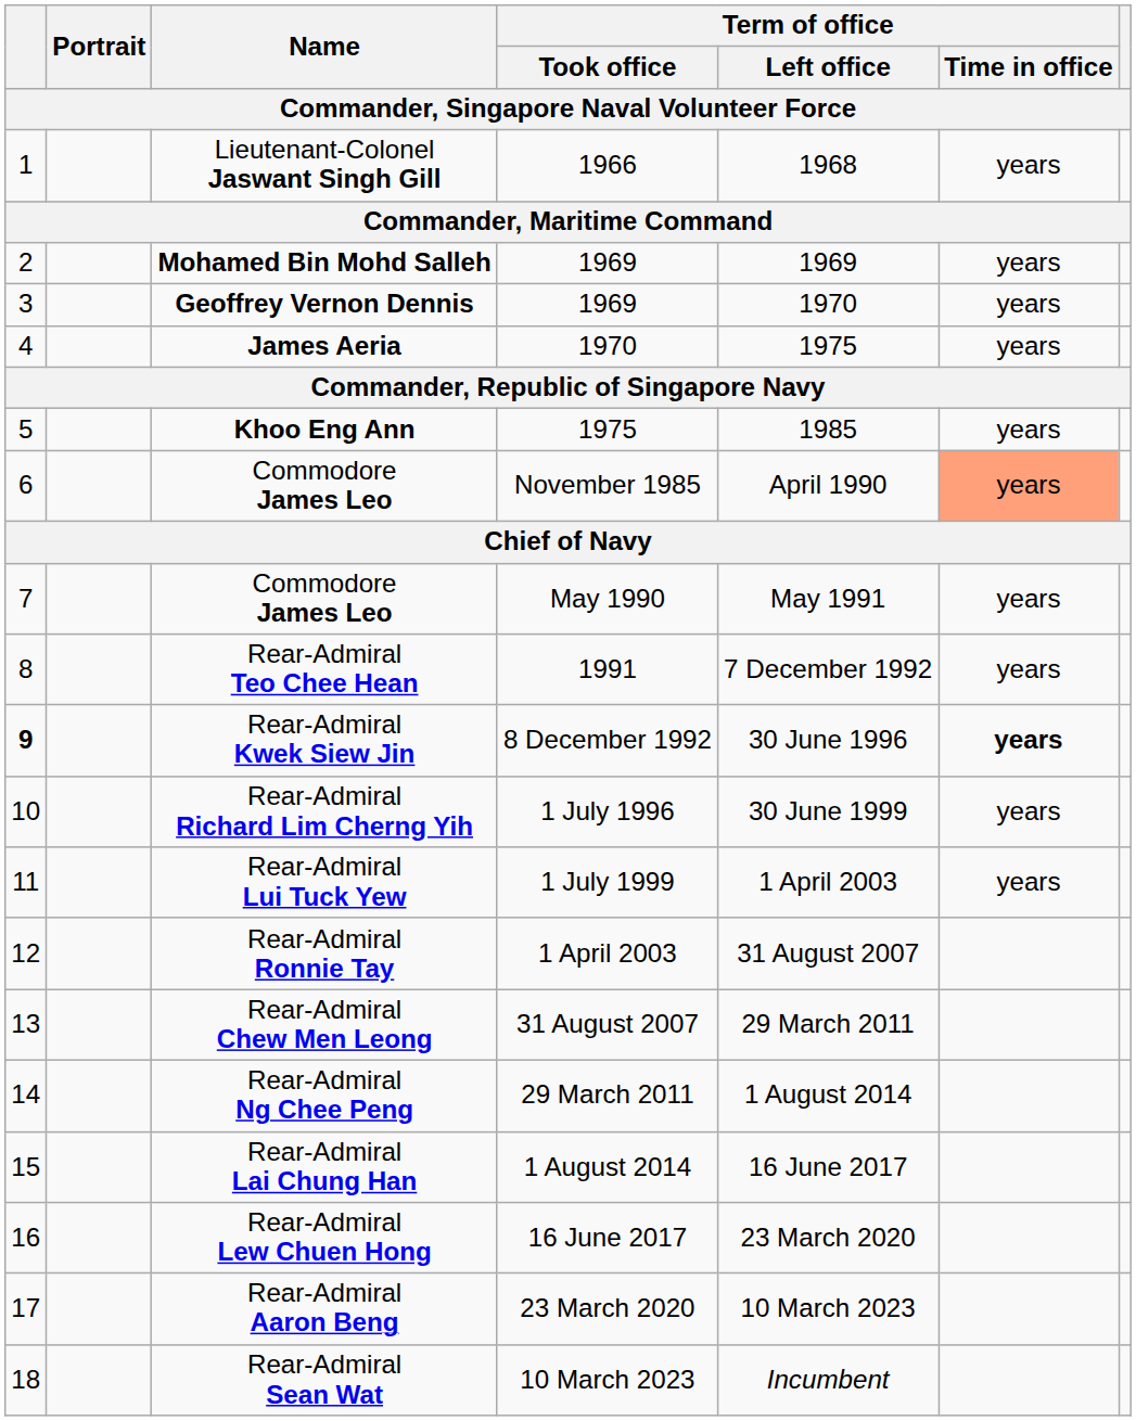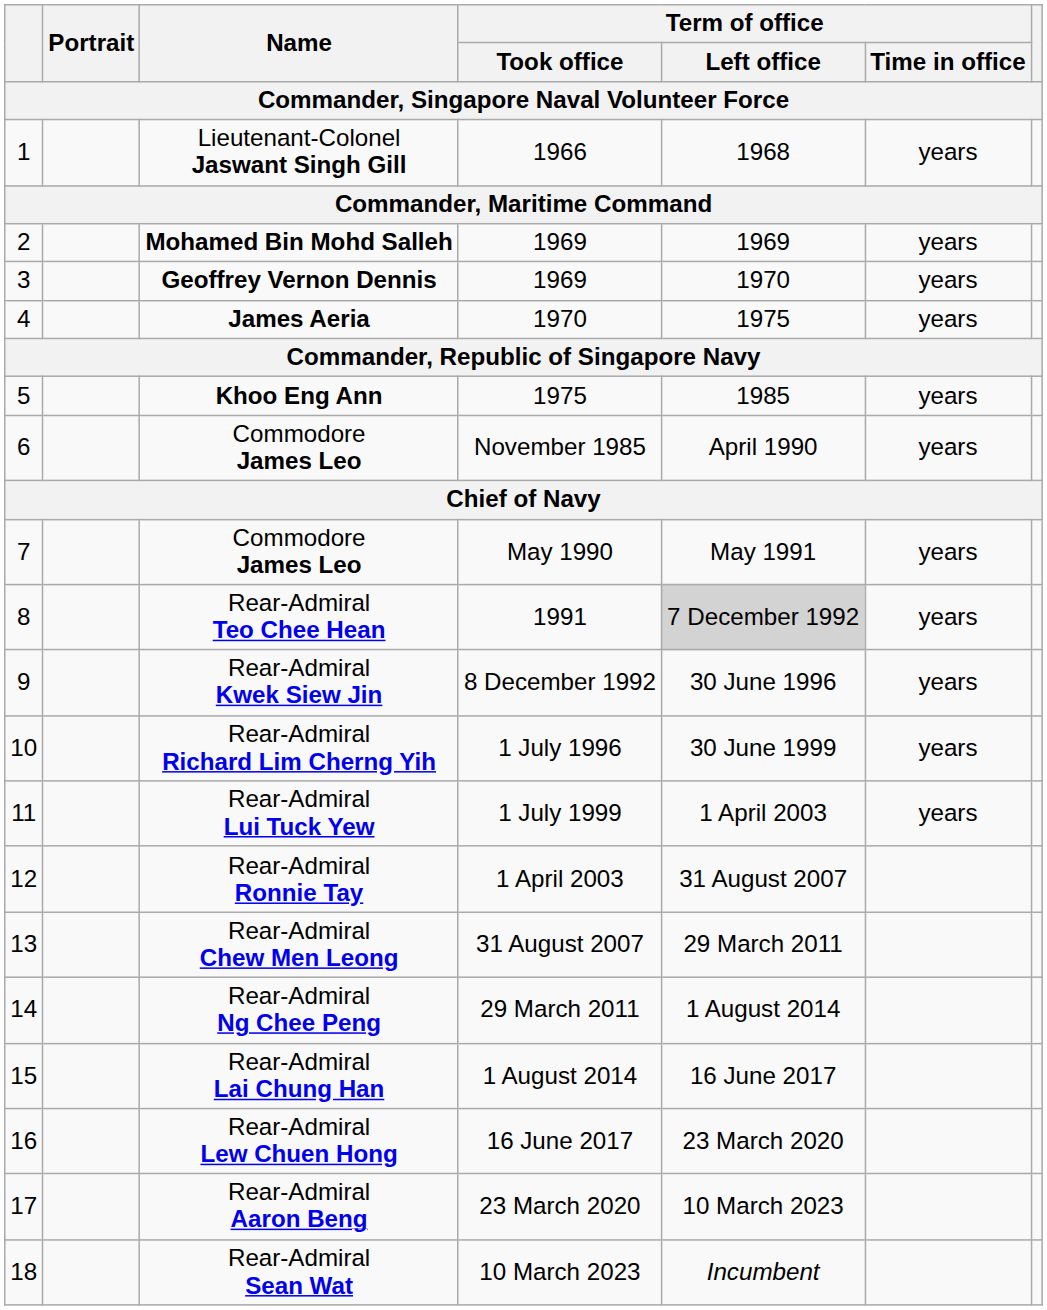Commodore James Leo / November 1985 | Term of office / Time in office: lightsalmon background -> no background
Rear-Admiral Teo Chee Hean | Term of office / Left office: no background -> lightgrey background
Rear-Admiral Kwek Siew Jin | column 1: bold -> normal
Rear-Admiral Kwek Siew Jin | Term of office / Time in office: bold -> normal
